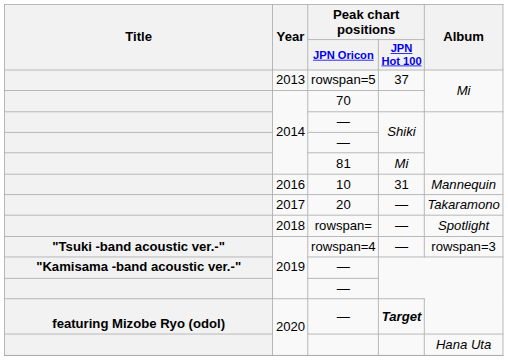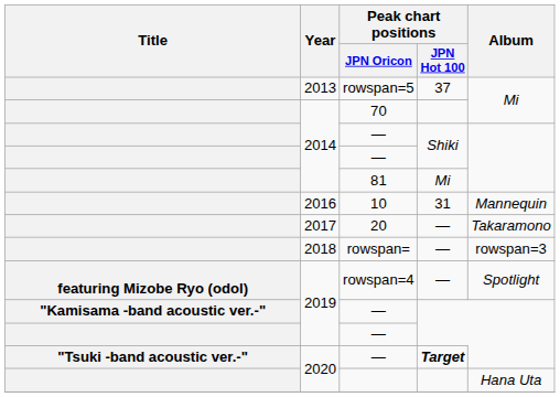rowspan= | Album: Spotlight -> rowspan=3
rowspan=4 | Title: "Tsuki -band acoustic ver.-" -> featuring Mizobe Ryo (odol)
rowspan=4 | Album: rowspan=3 -> Spotlight
2020 / — | Title: featuring Mizobe Ryo (odol) -> "Tsuki -band acoustic ver.-"
